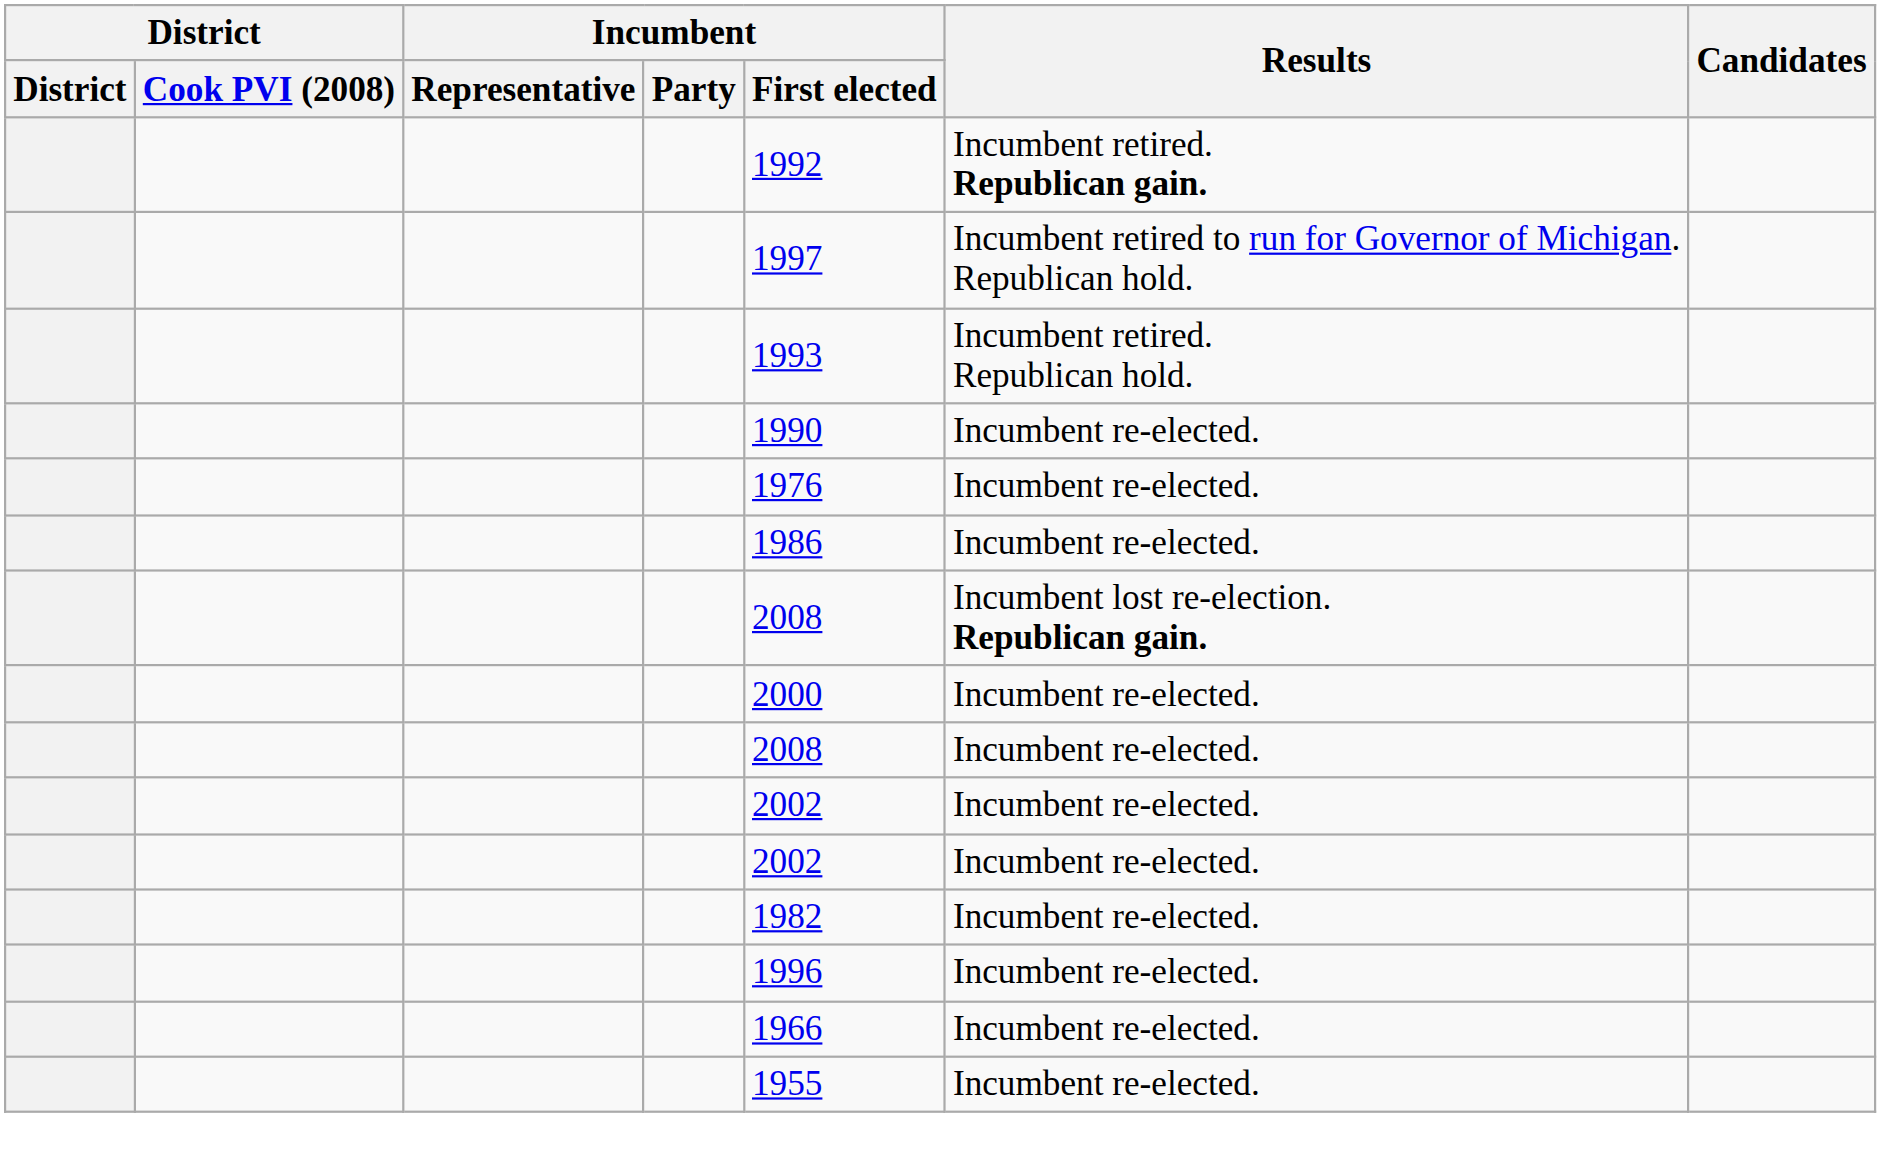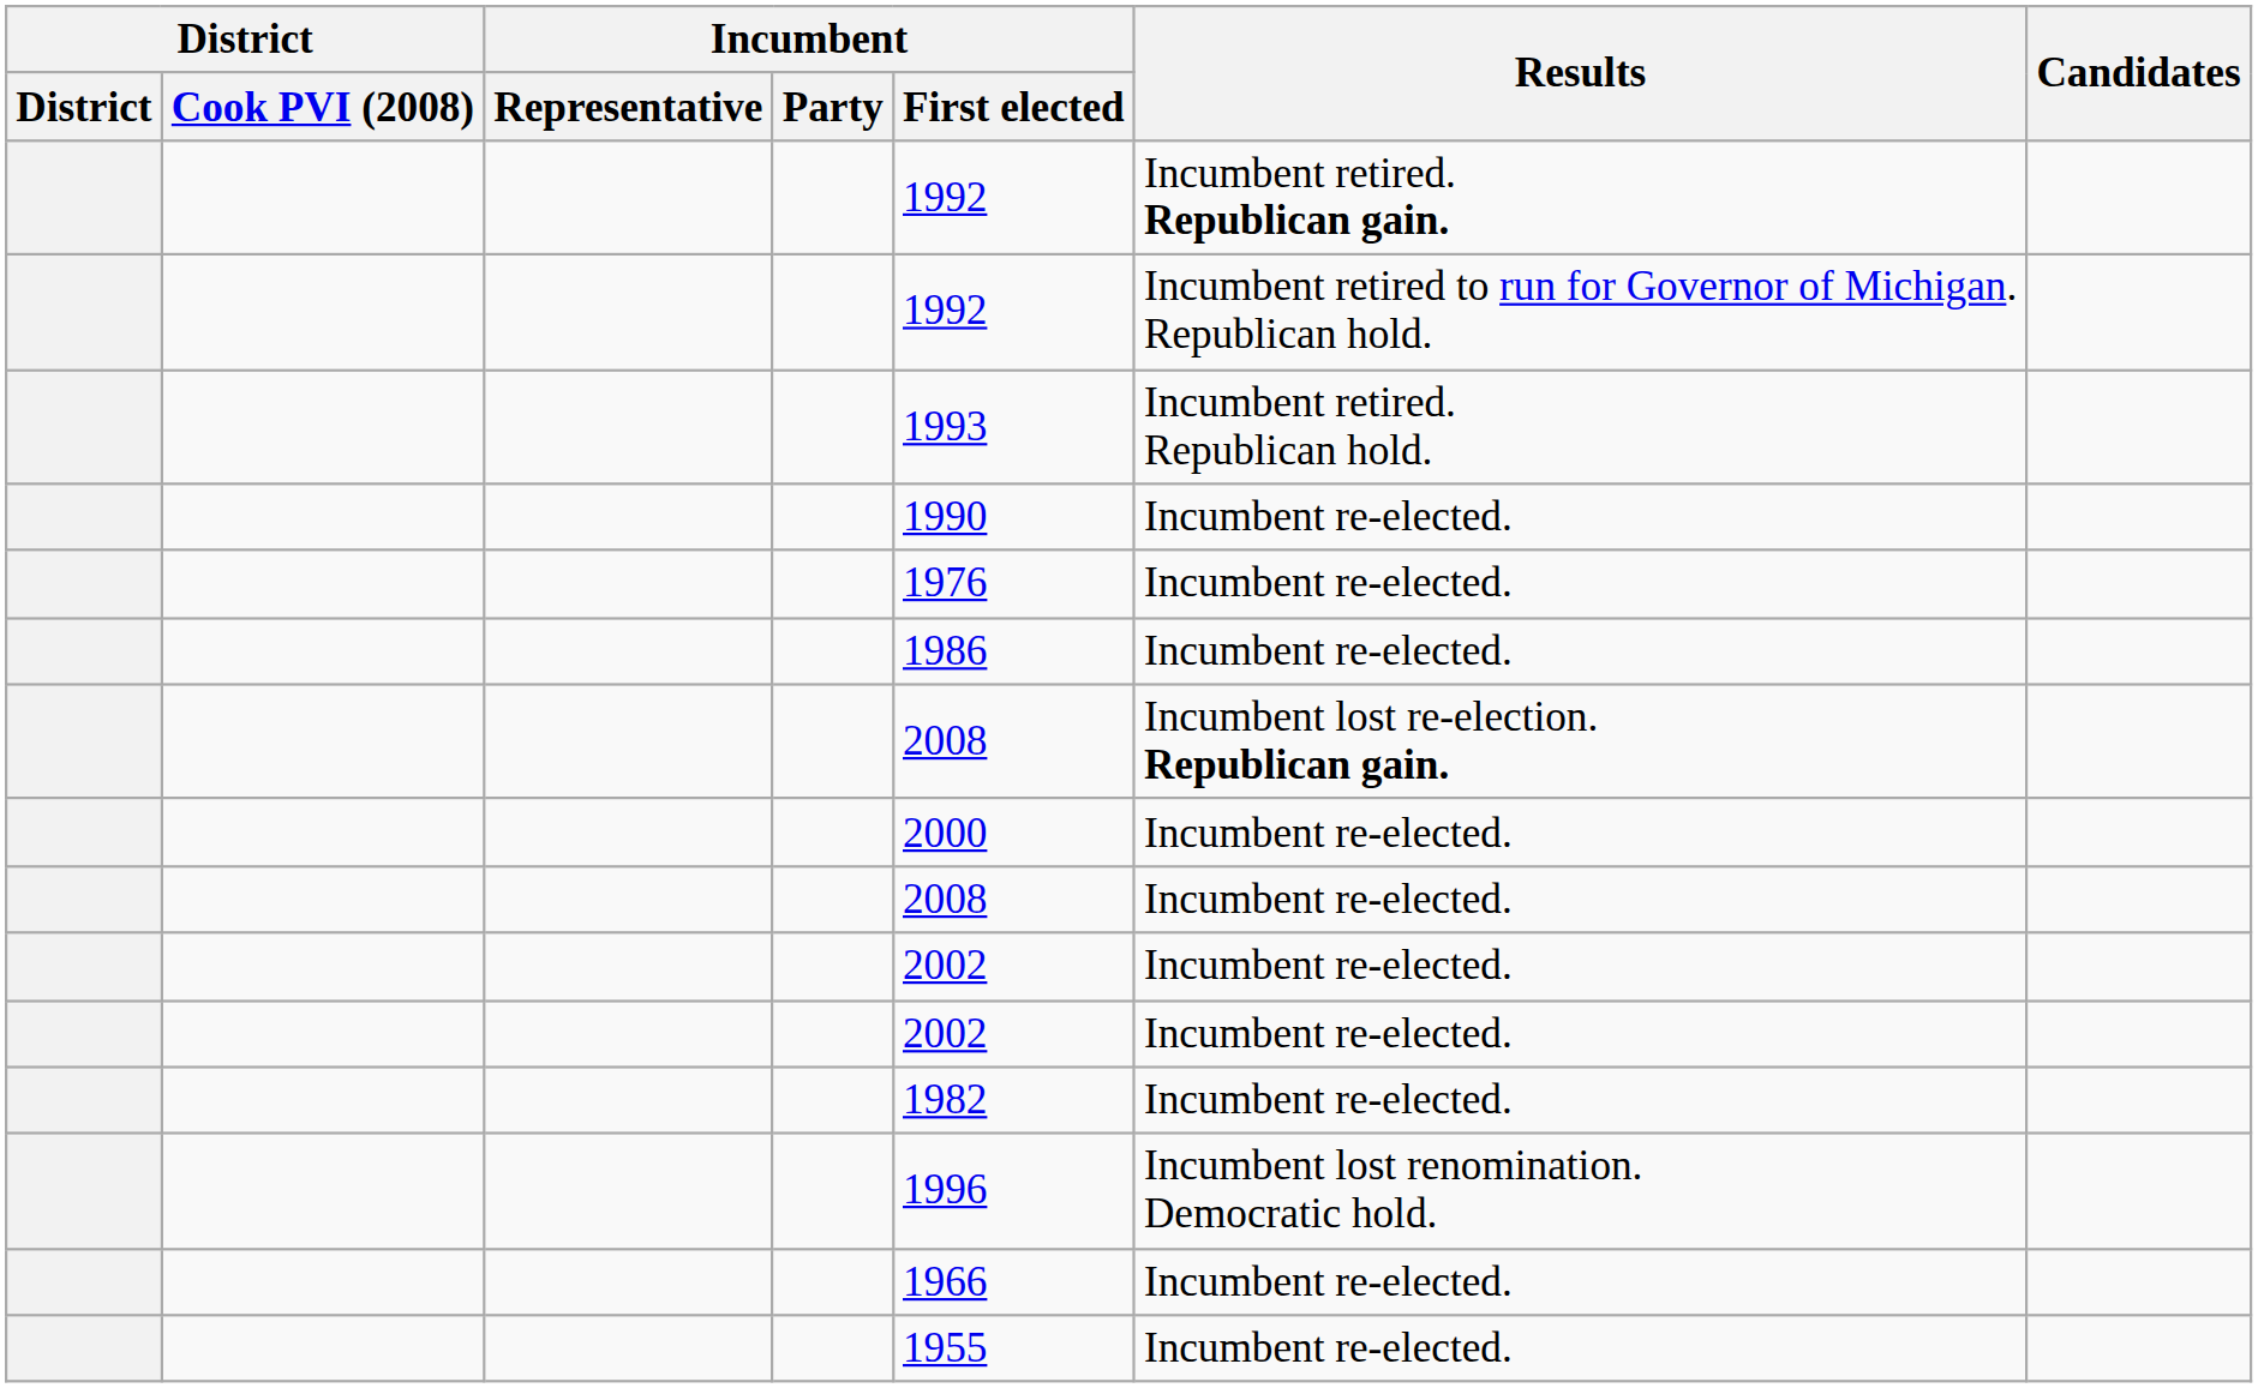row 4 | Incumbent / First elected: 1997 -> 1992
row 15 | Results: Incumbent re-elected. -> Incumbent lost renomination. Democratic hold.
